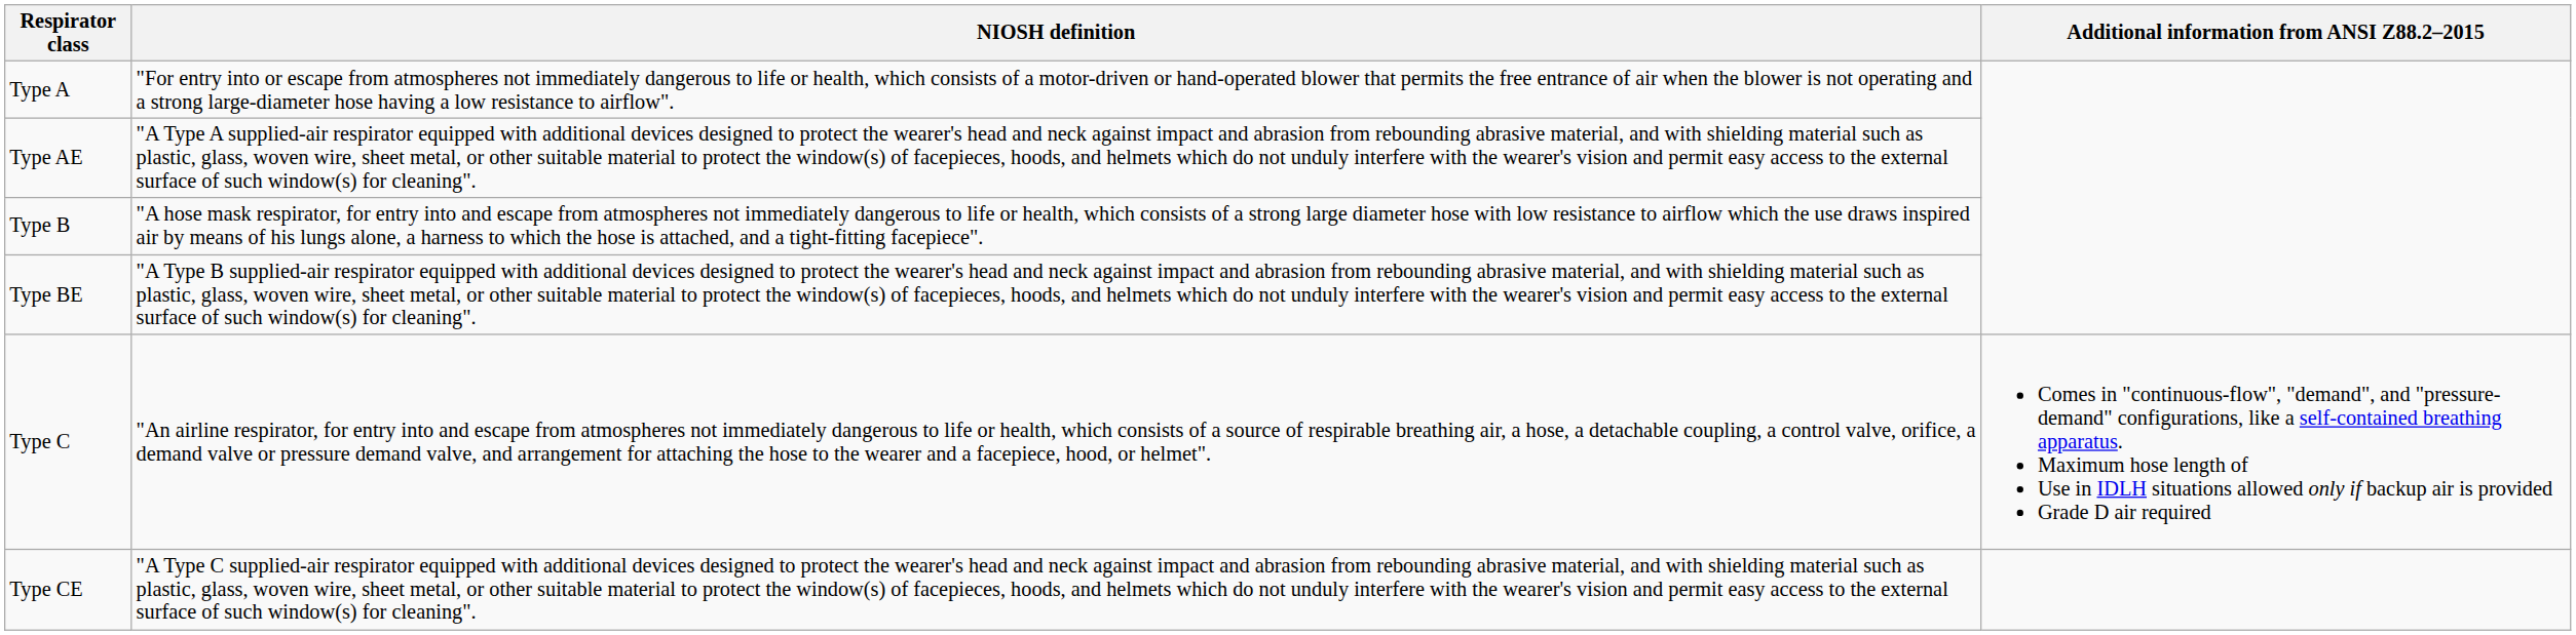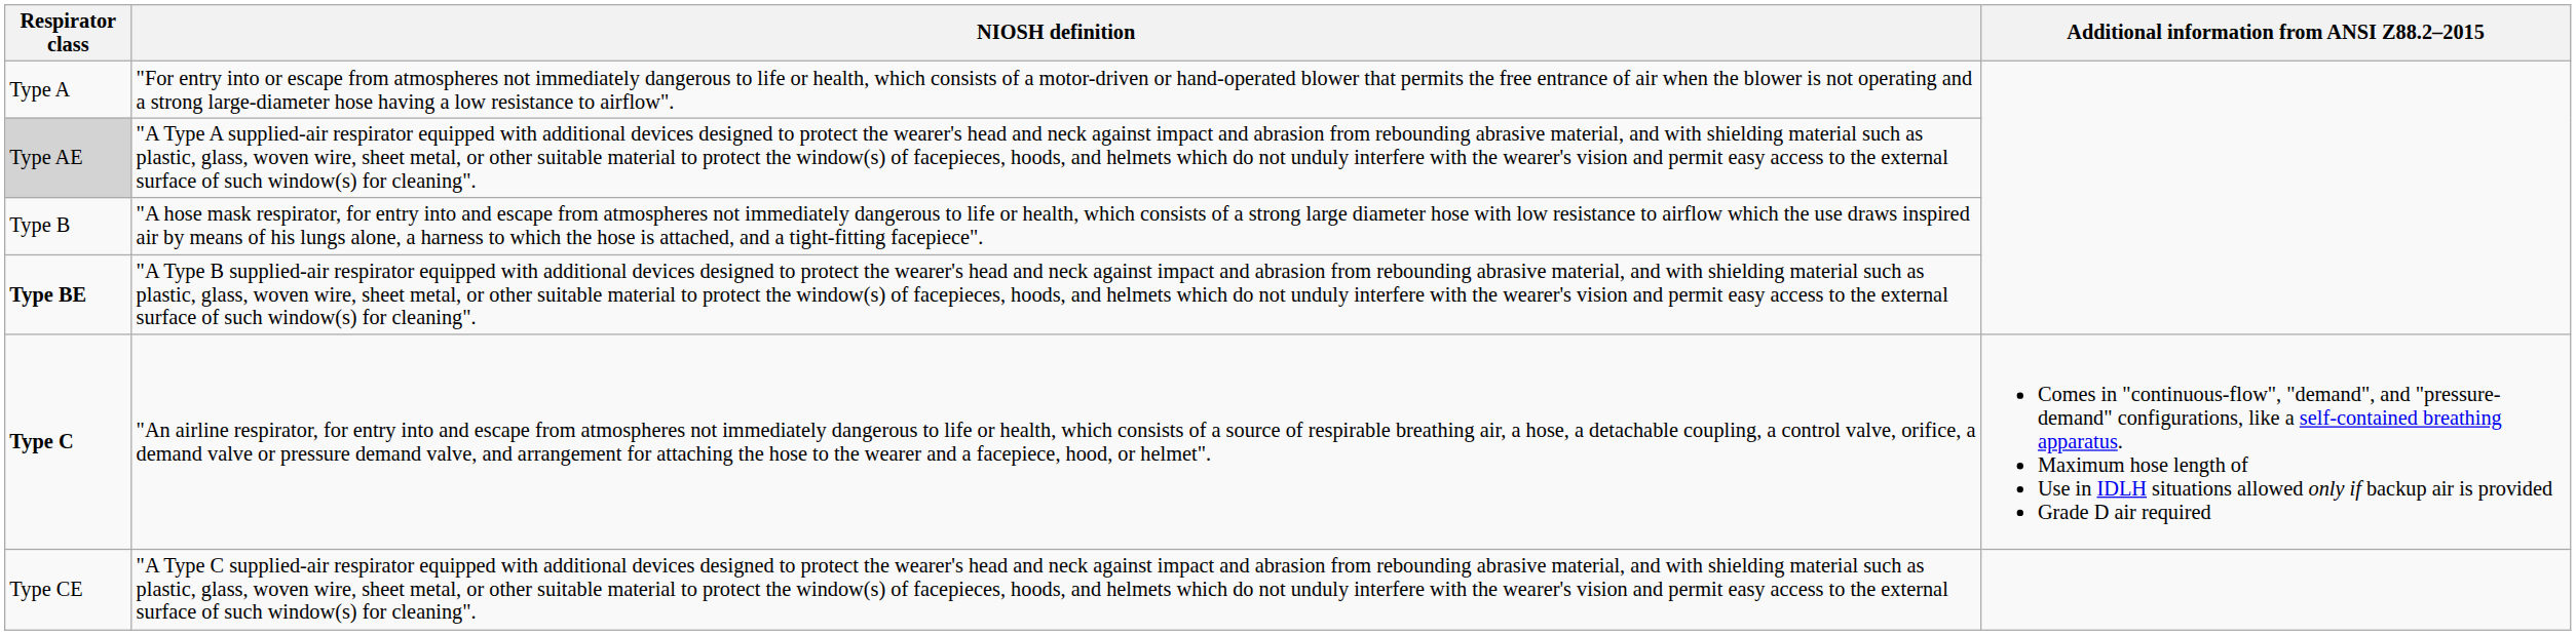Type AE | Respirator class: no background -> lightgrey background
Type BE | Respirator class: normal -> bold
Type C | Respirator class: normal -> bold
